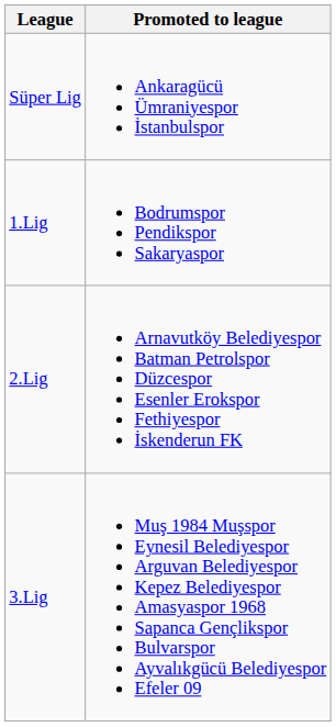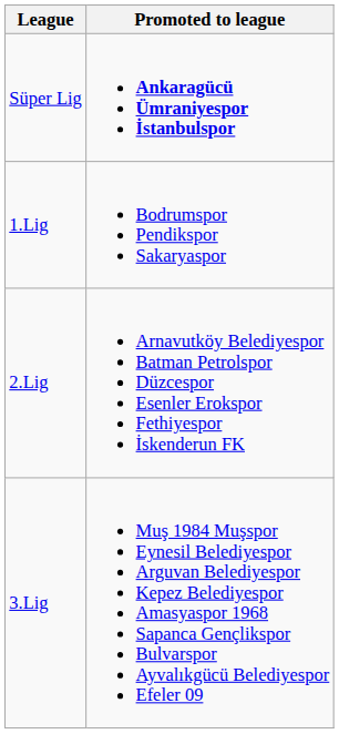Süper Lig | Promoted to league: normal -> bold
